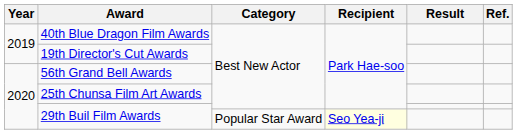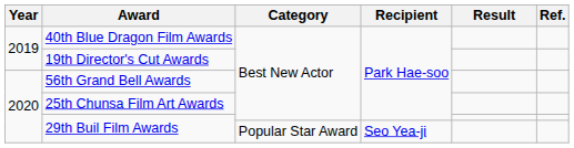29th Buil Film Awards / Popular Star Award | Recipient: lightyellow background -> no background
